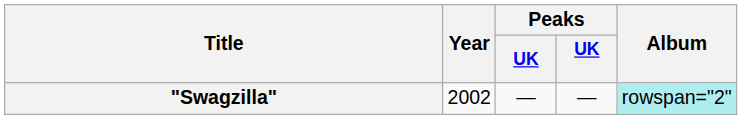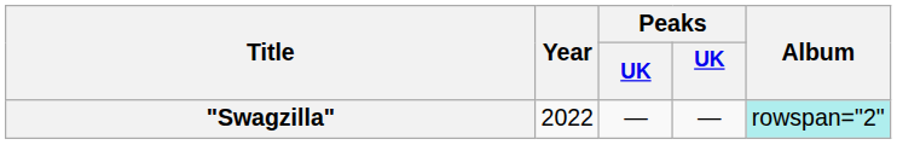"Swagzilla" | Year: 2002 -> 2022
